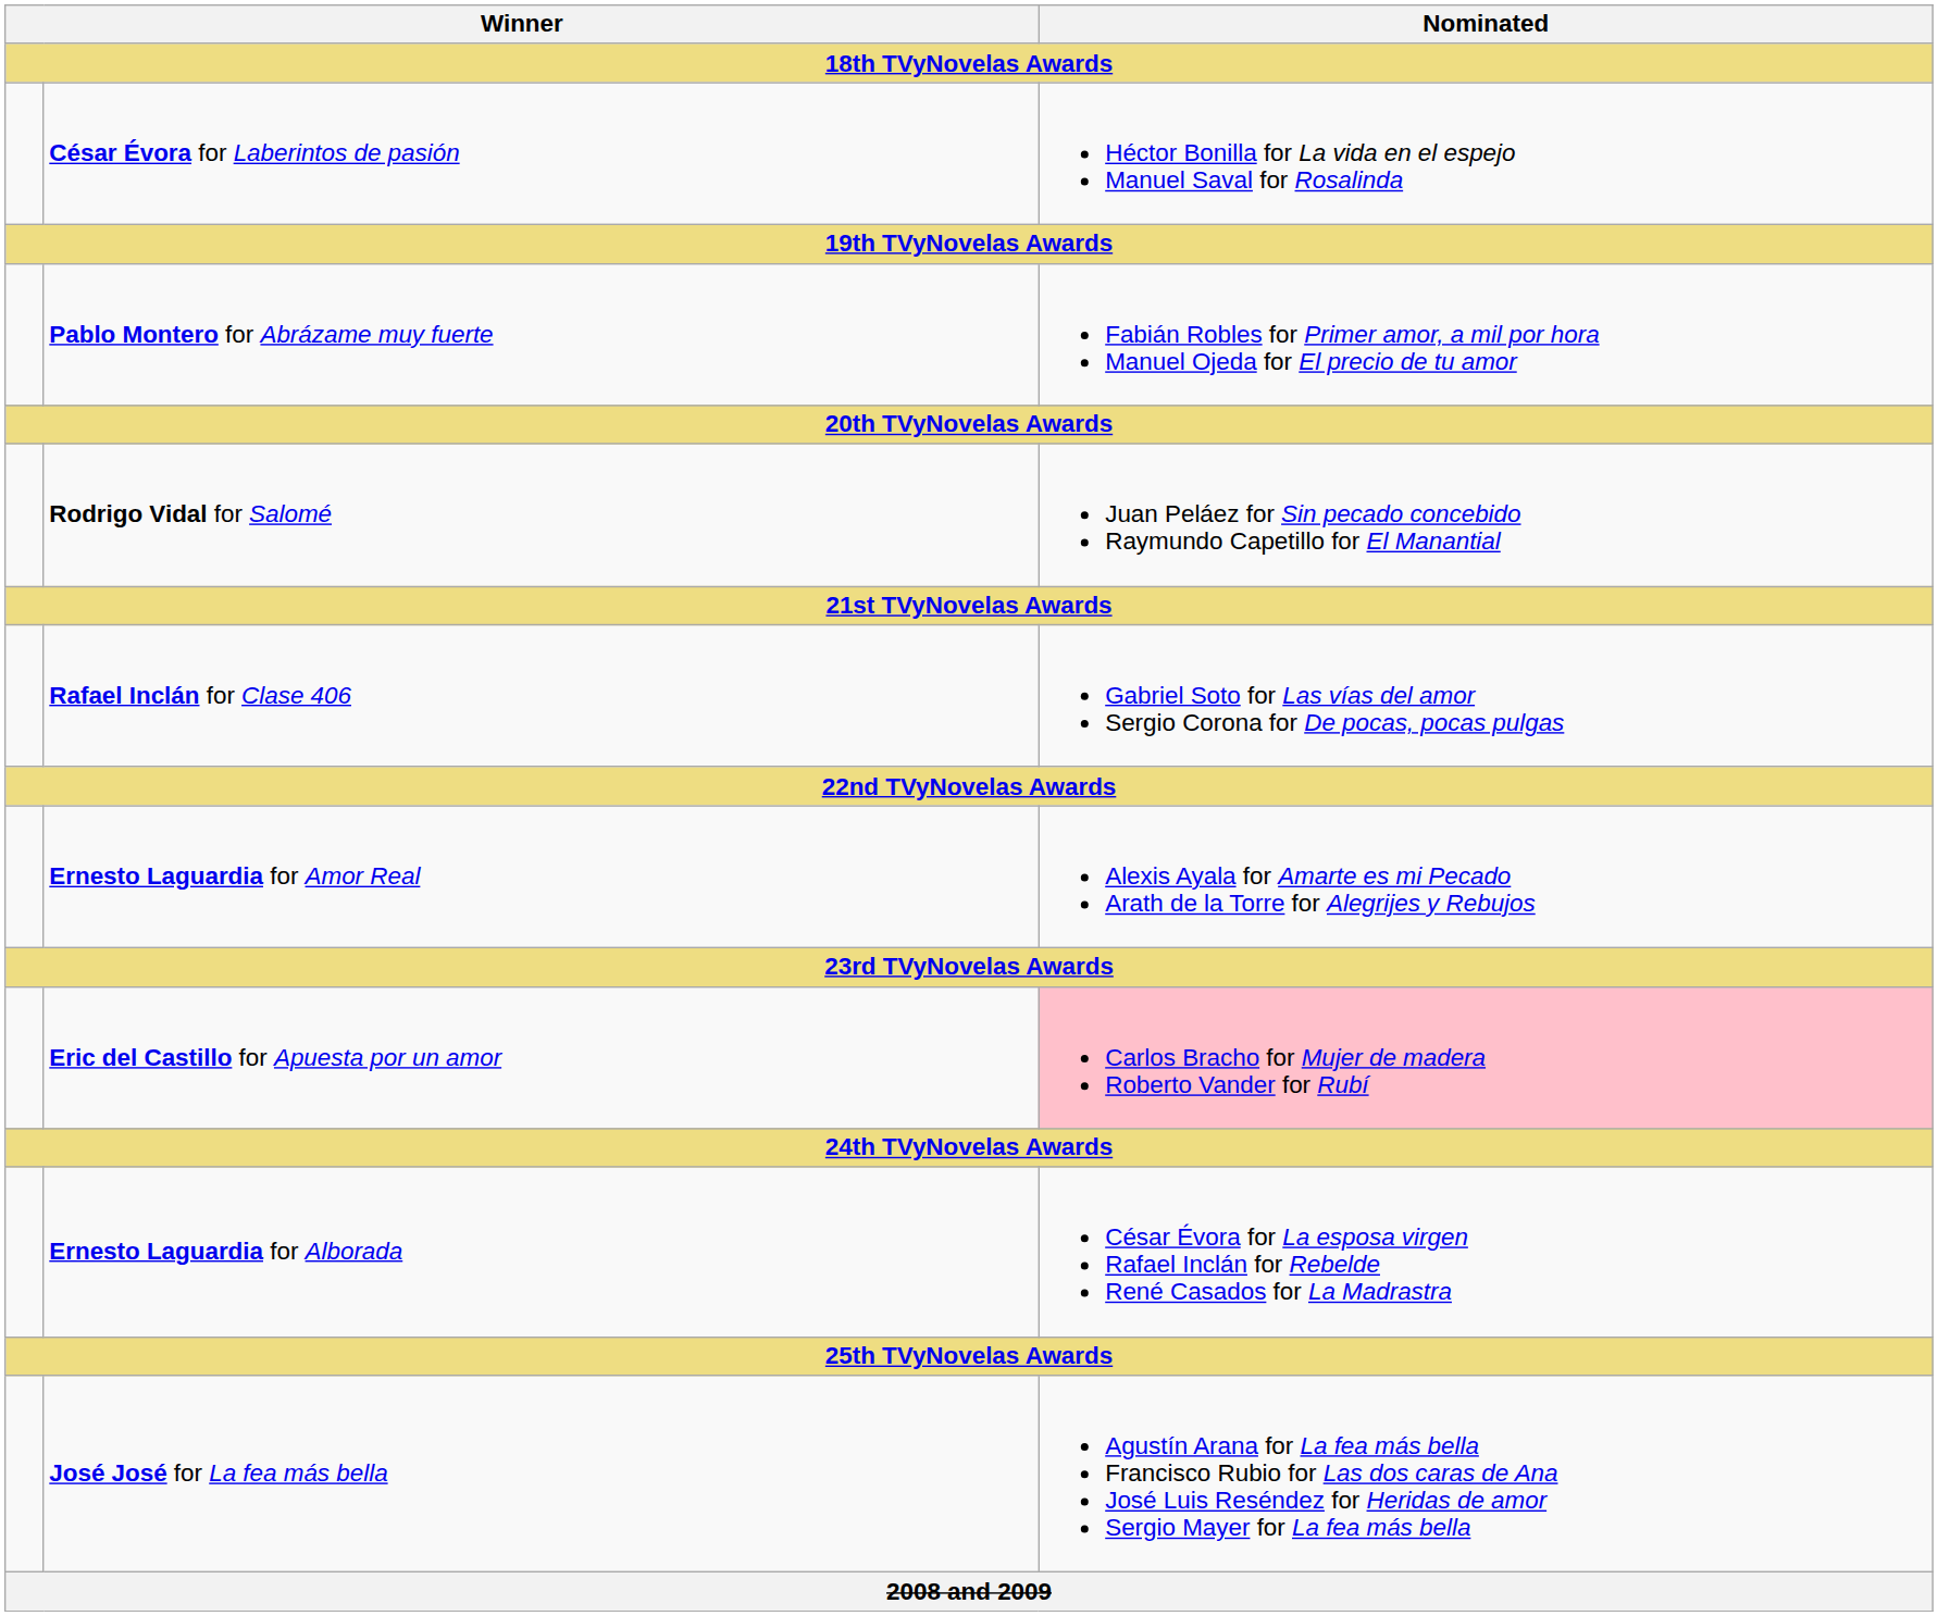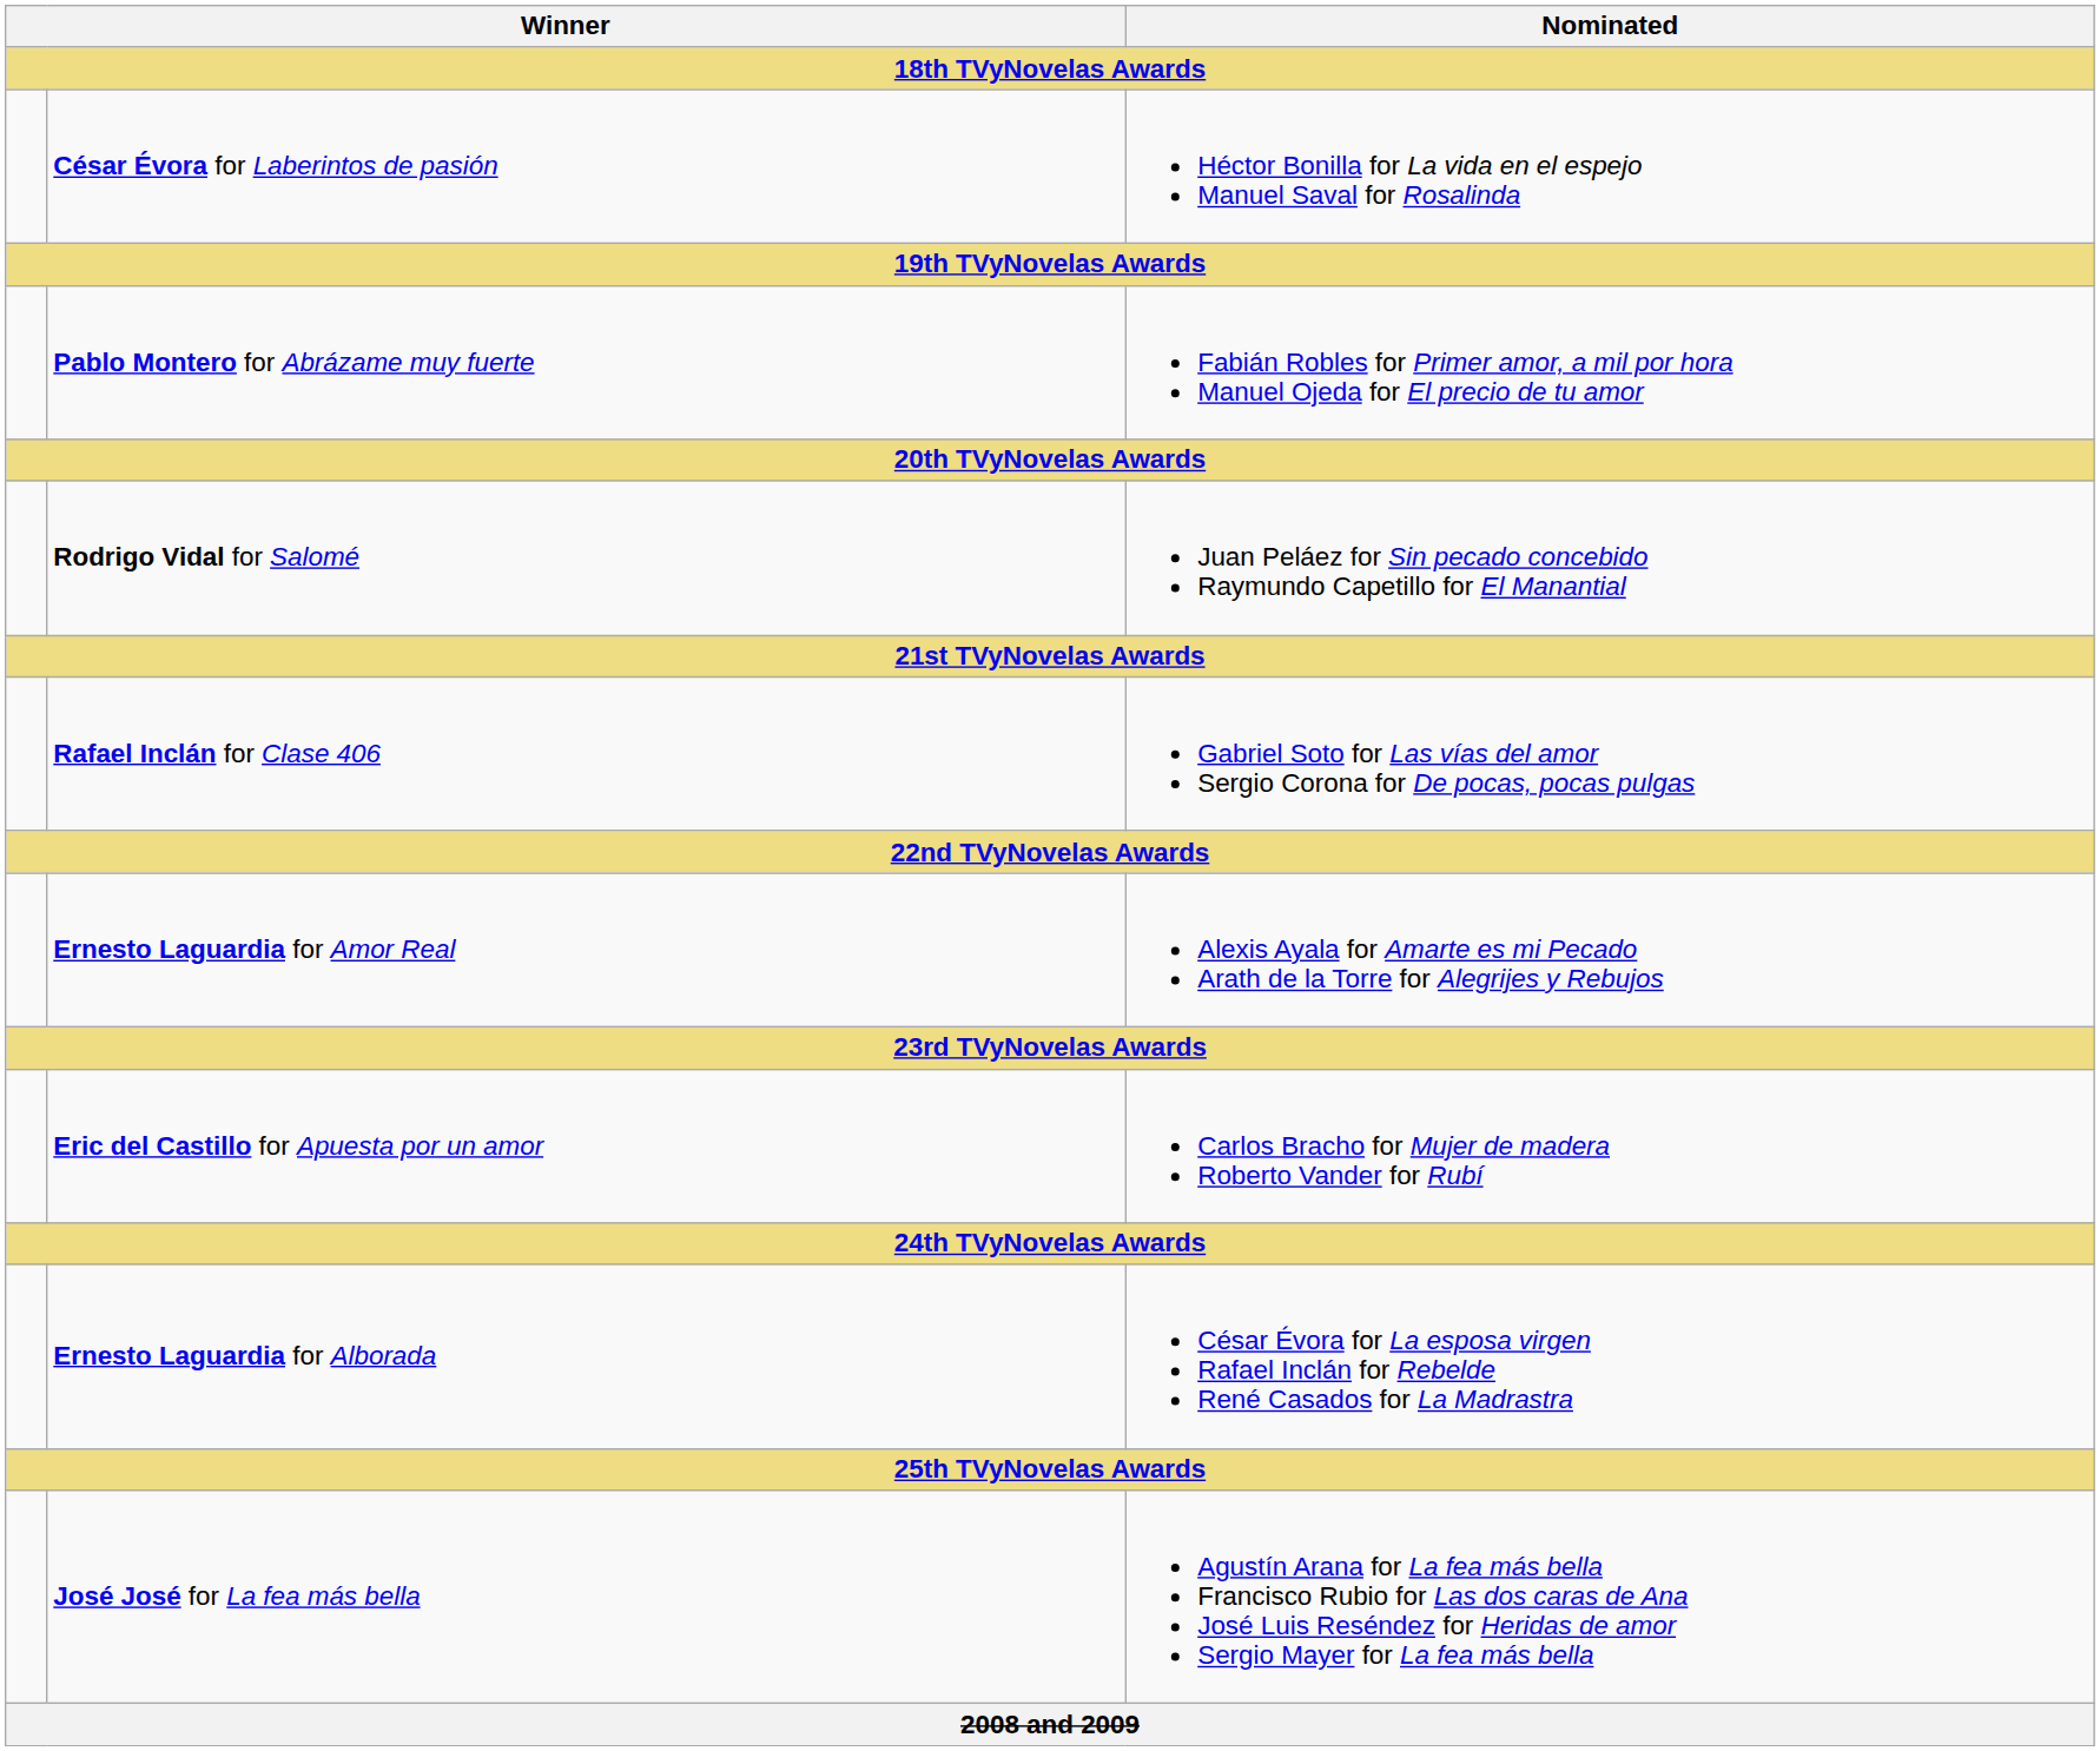Eric del Castillo for Apuesta por un amor | Nominated: pink background -> no background
